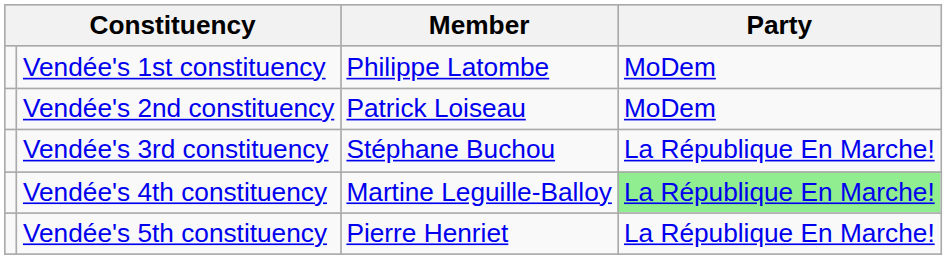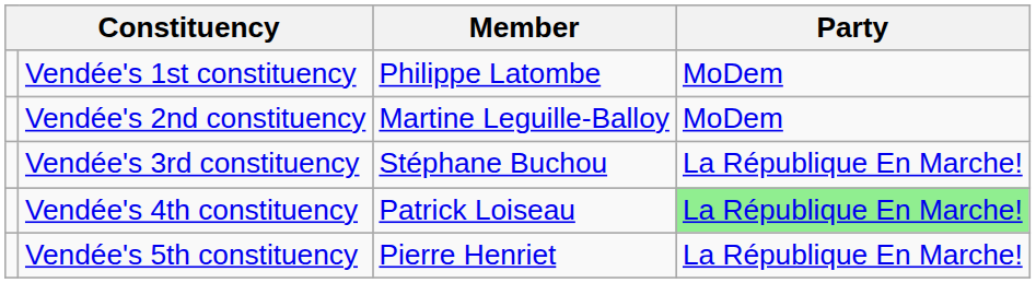Vendée's 2nd constituency | Member: Patrick Loiseau -> Martine Leguille-Balloy
Vendée's 4th constituency | Member: Martine Leguille-Balloy -> Patrick Loiseau
